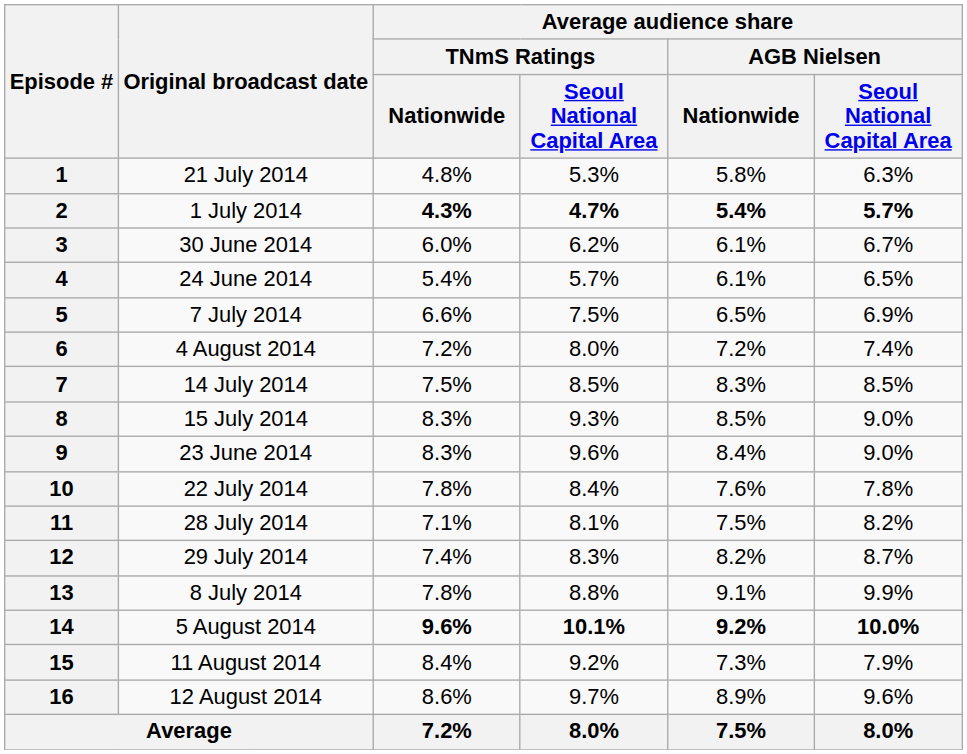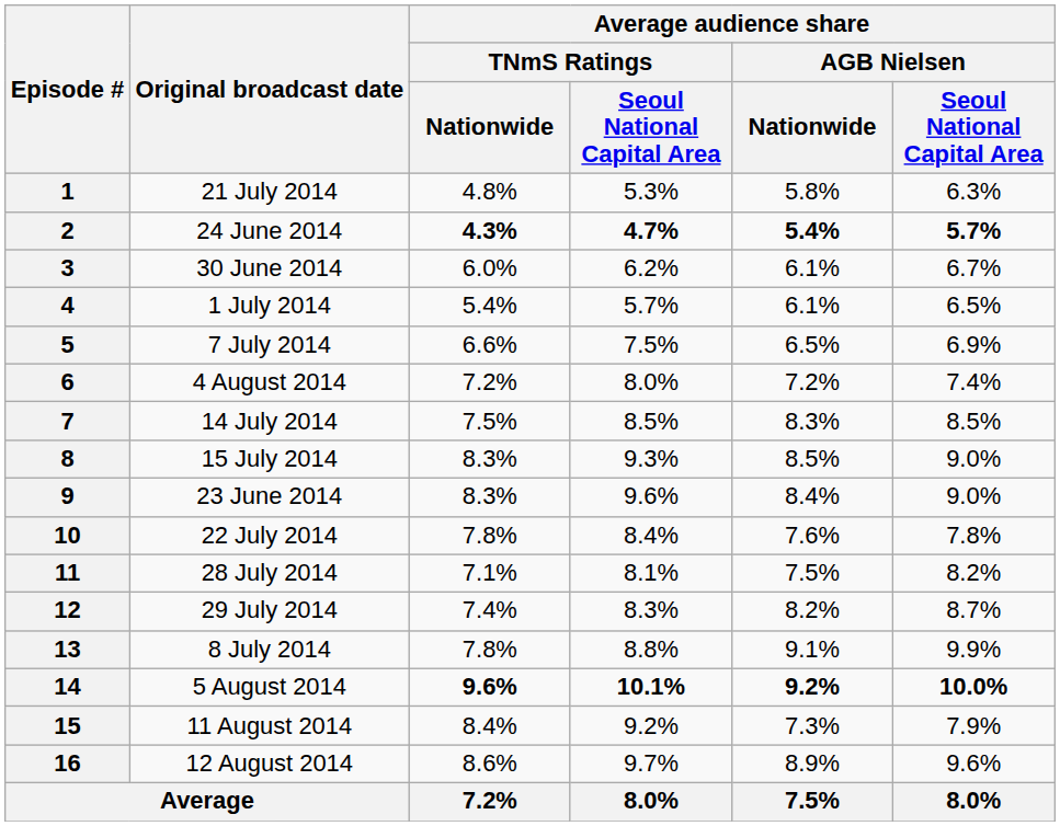2 | Original broadcast date: 1 July 2014 -> 24 June 2014
4 | Original broadcast date: 24 June 2014 -> 1 July 2014
